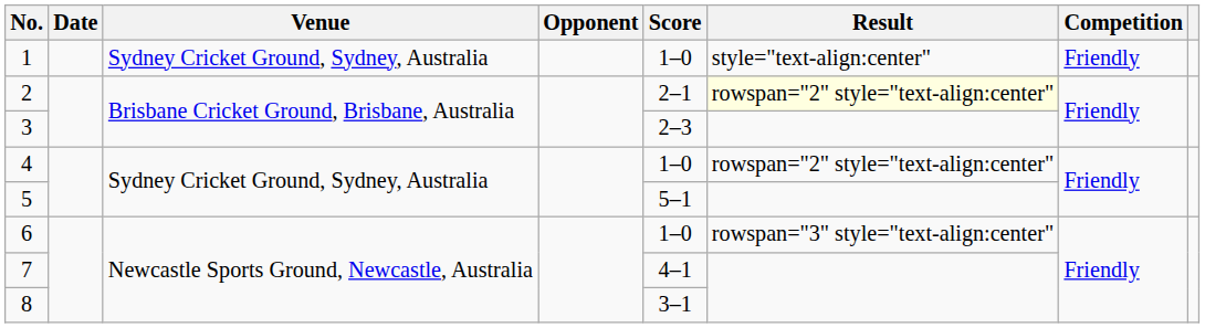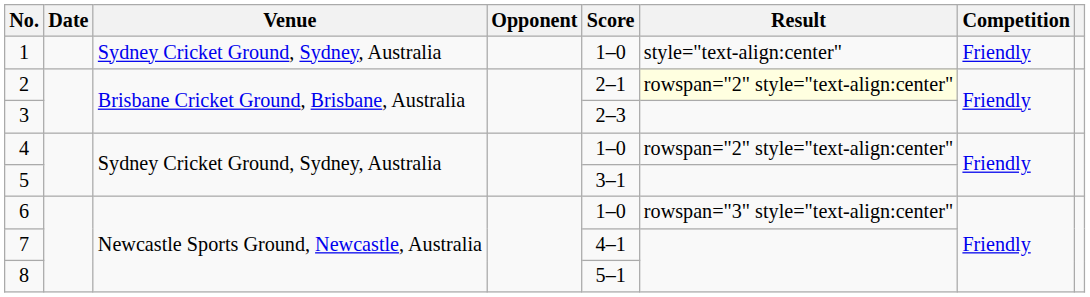5 | Score: 5–1 -> 3–1
8 | Score: 3–1 -> 5–1
